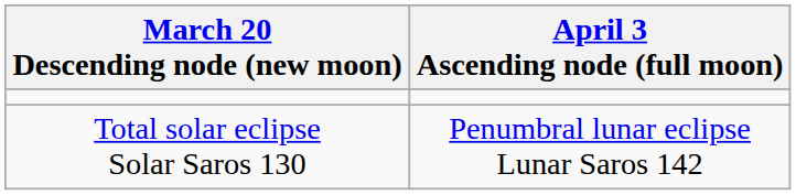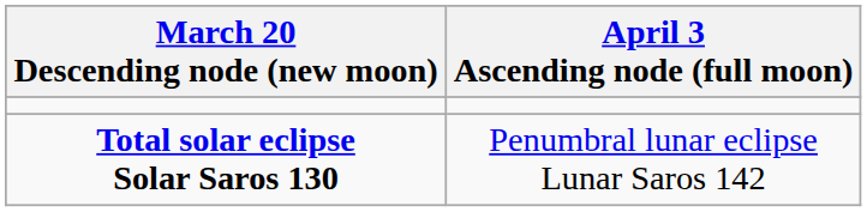row 3 | March 20 Descending node (new moon): normal -> bold
